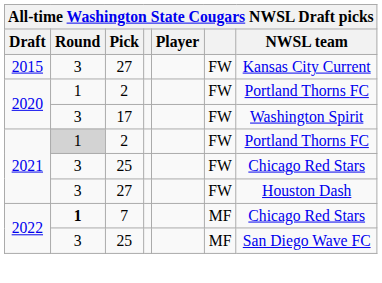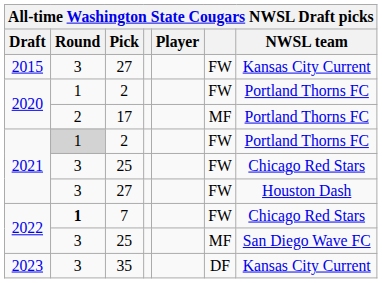17 | Round: 3 -> 2
17 | column 6: FW -> MF
17 | NWSL team: Washington Spirit -> Portland Thorns FC
7 | column 6: MF -> FW
+ row: 2023 | 3 | 35 | DF | Kansas City Current
